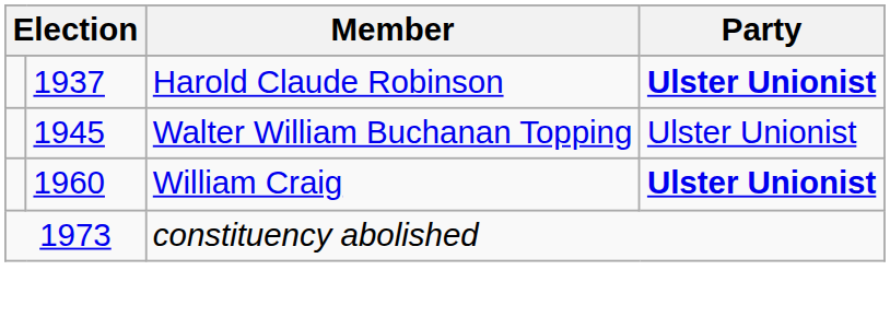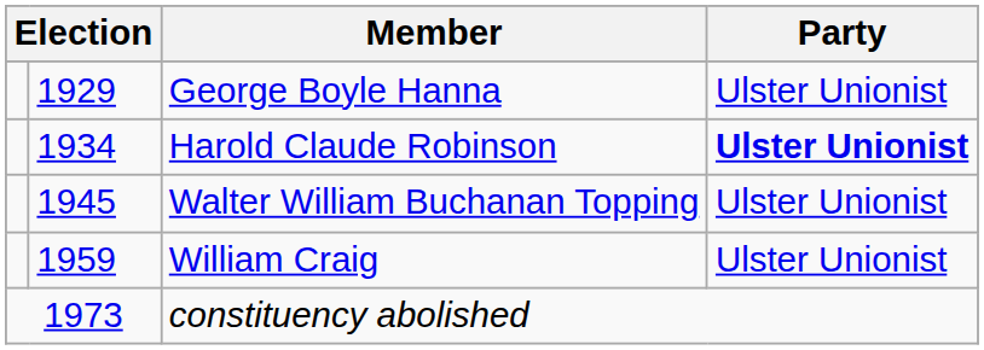+ row: 1929 | George Boyle Hanna | Ulster Unionist
Harold Claude Robinson | column 2: 1937 -> 1934
William Craig | column 2: 1960 -> 1959
William Craig | Party: bold -> normal
